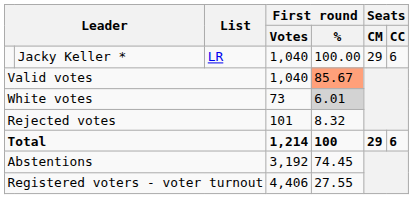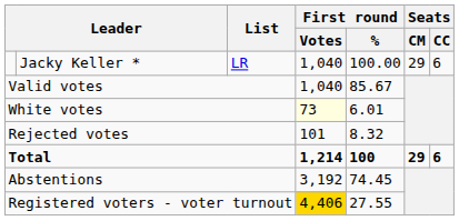Valid votes | First round / %: lightsalmon background -> no background
White votes | First round / Votes: no background -> lightyellow background
White votes | First round / %: lightgrey background -> no background
Registered voters - voter turnout | First round / Votes: no background -> gold background
